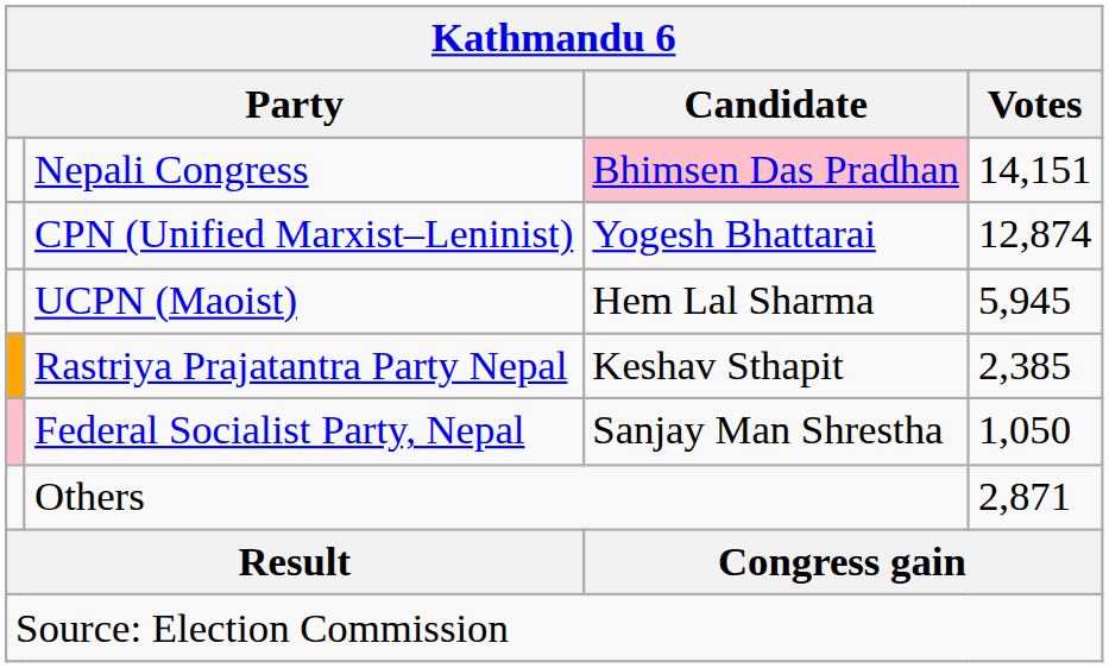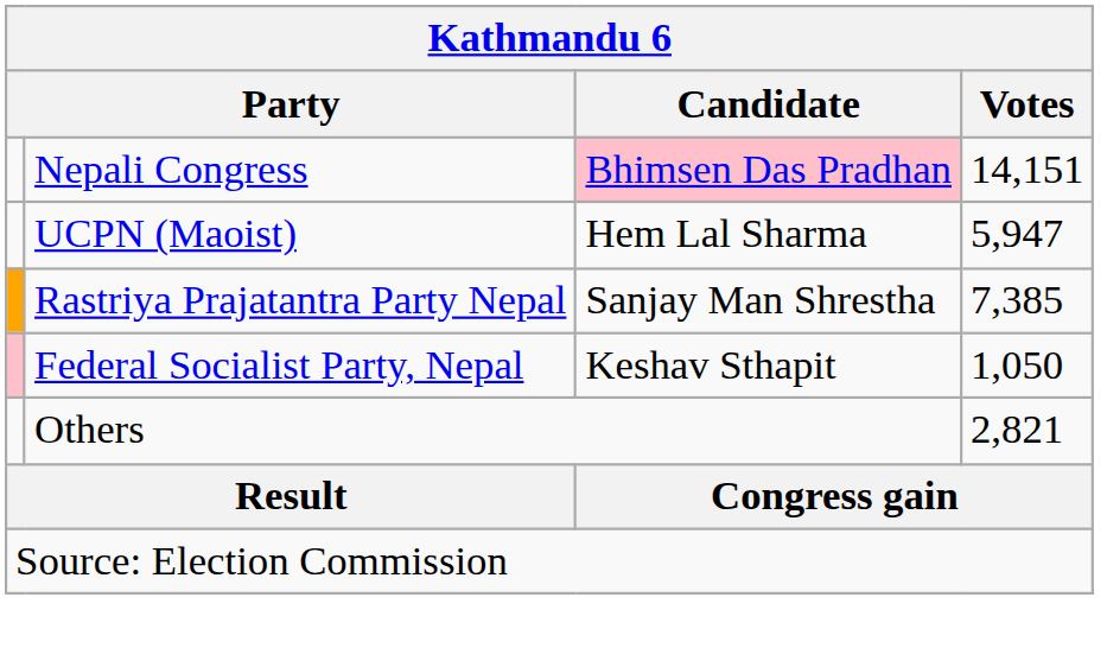- row: CPN (Unified Marxist–Leninist) | Yogesh Bhattarai | 12,874
UCPN (Maoist) | Votes: 5,945 -> 5,947
Rastriya Prajatantra Party Nepal | Candidate: Keshav Sthapit -> Sanjay Man Shrestha
Rastriya Prajatantra Party Nepal | Votes: 2,385 -> 7,385
Federal Socialist Party, Nepal | Candidate: Sanjay Man Shrestha -> Keshav Sthapit
Others | Votes: 2,871 -> 2,821
